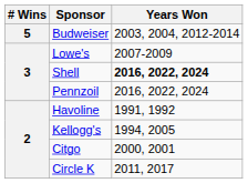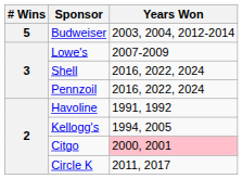Shell | Years Won: bold -> normal
Citgo | Years Won: no background -> pink background
